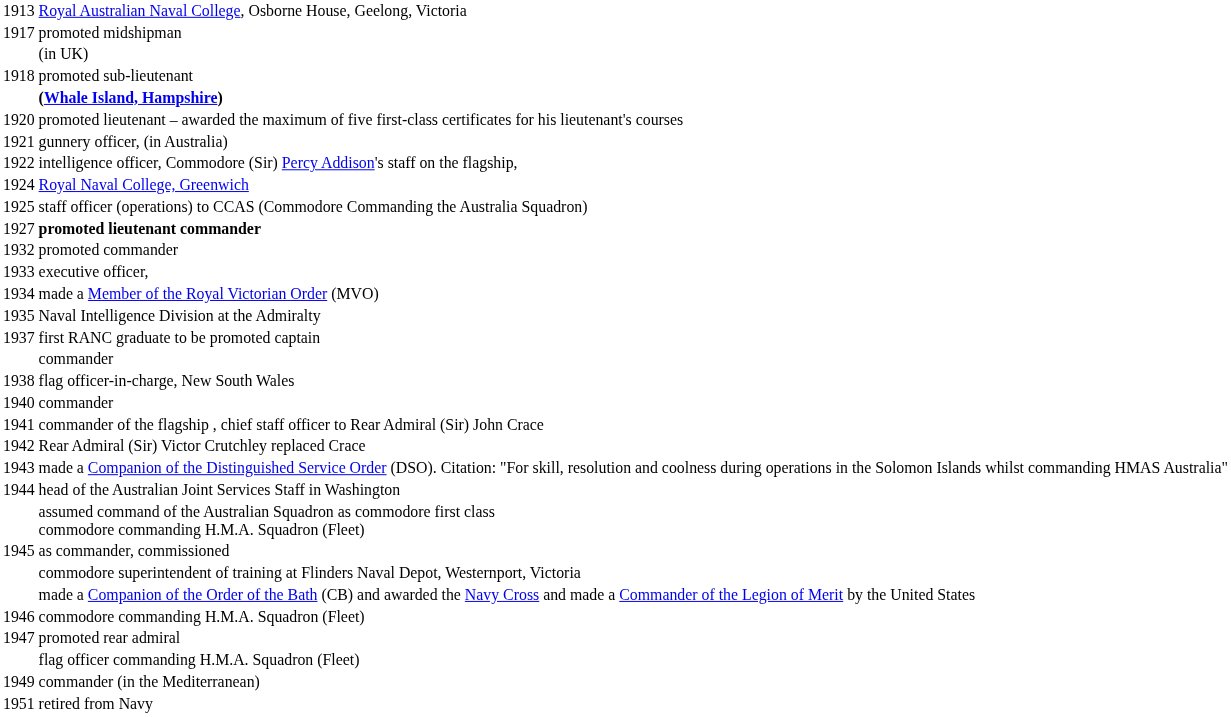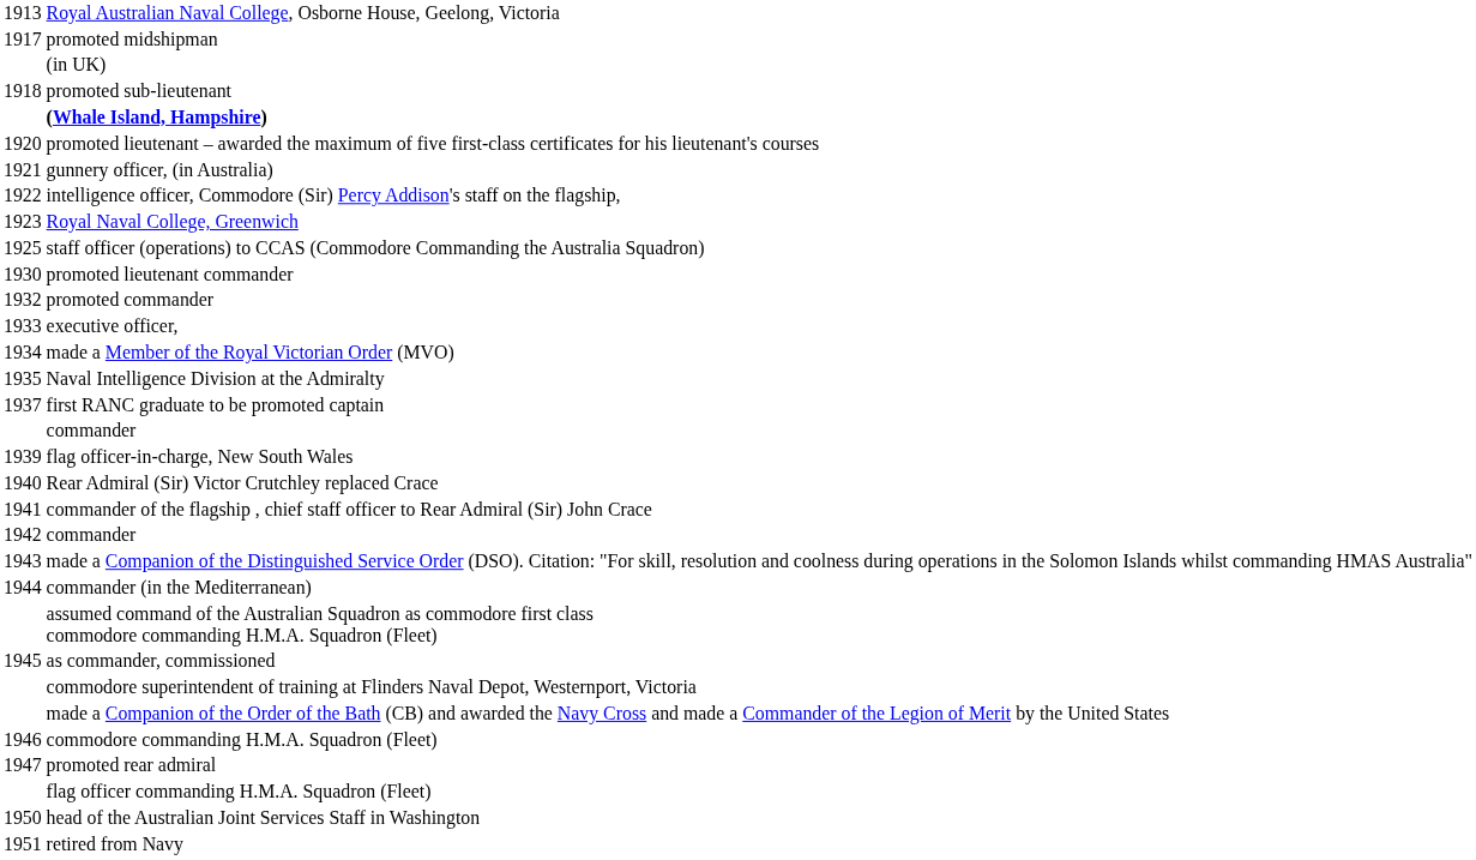row 9 | column 1: 1924 -> 1923
row 11 | column 1: 1927 -> 1930
row 11 | column 2: bold -> normal
row 18 | column 1: 1938 -> 1939
row 19 | column 2: commander -> Rear Admiral (Sir) Victor Crutchley replaced Crace
row 21 | column 2: Rear Admiral (Sir) Victor Crutchley replaced Crace -> commander
row 23 | column 2: head of the Australian Joint Services Staff in Washington -> commander (in the Mediterranean)
row 31 | column 1: 1949 -> 1950
row 31 | column 2: commander (in the Mediterranean) -> head of the Australian Joint Services Staff in Washington
